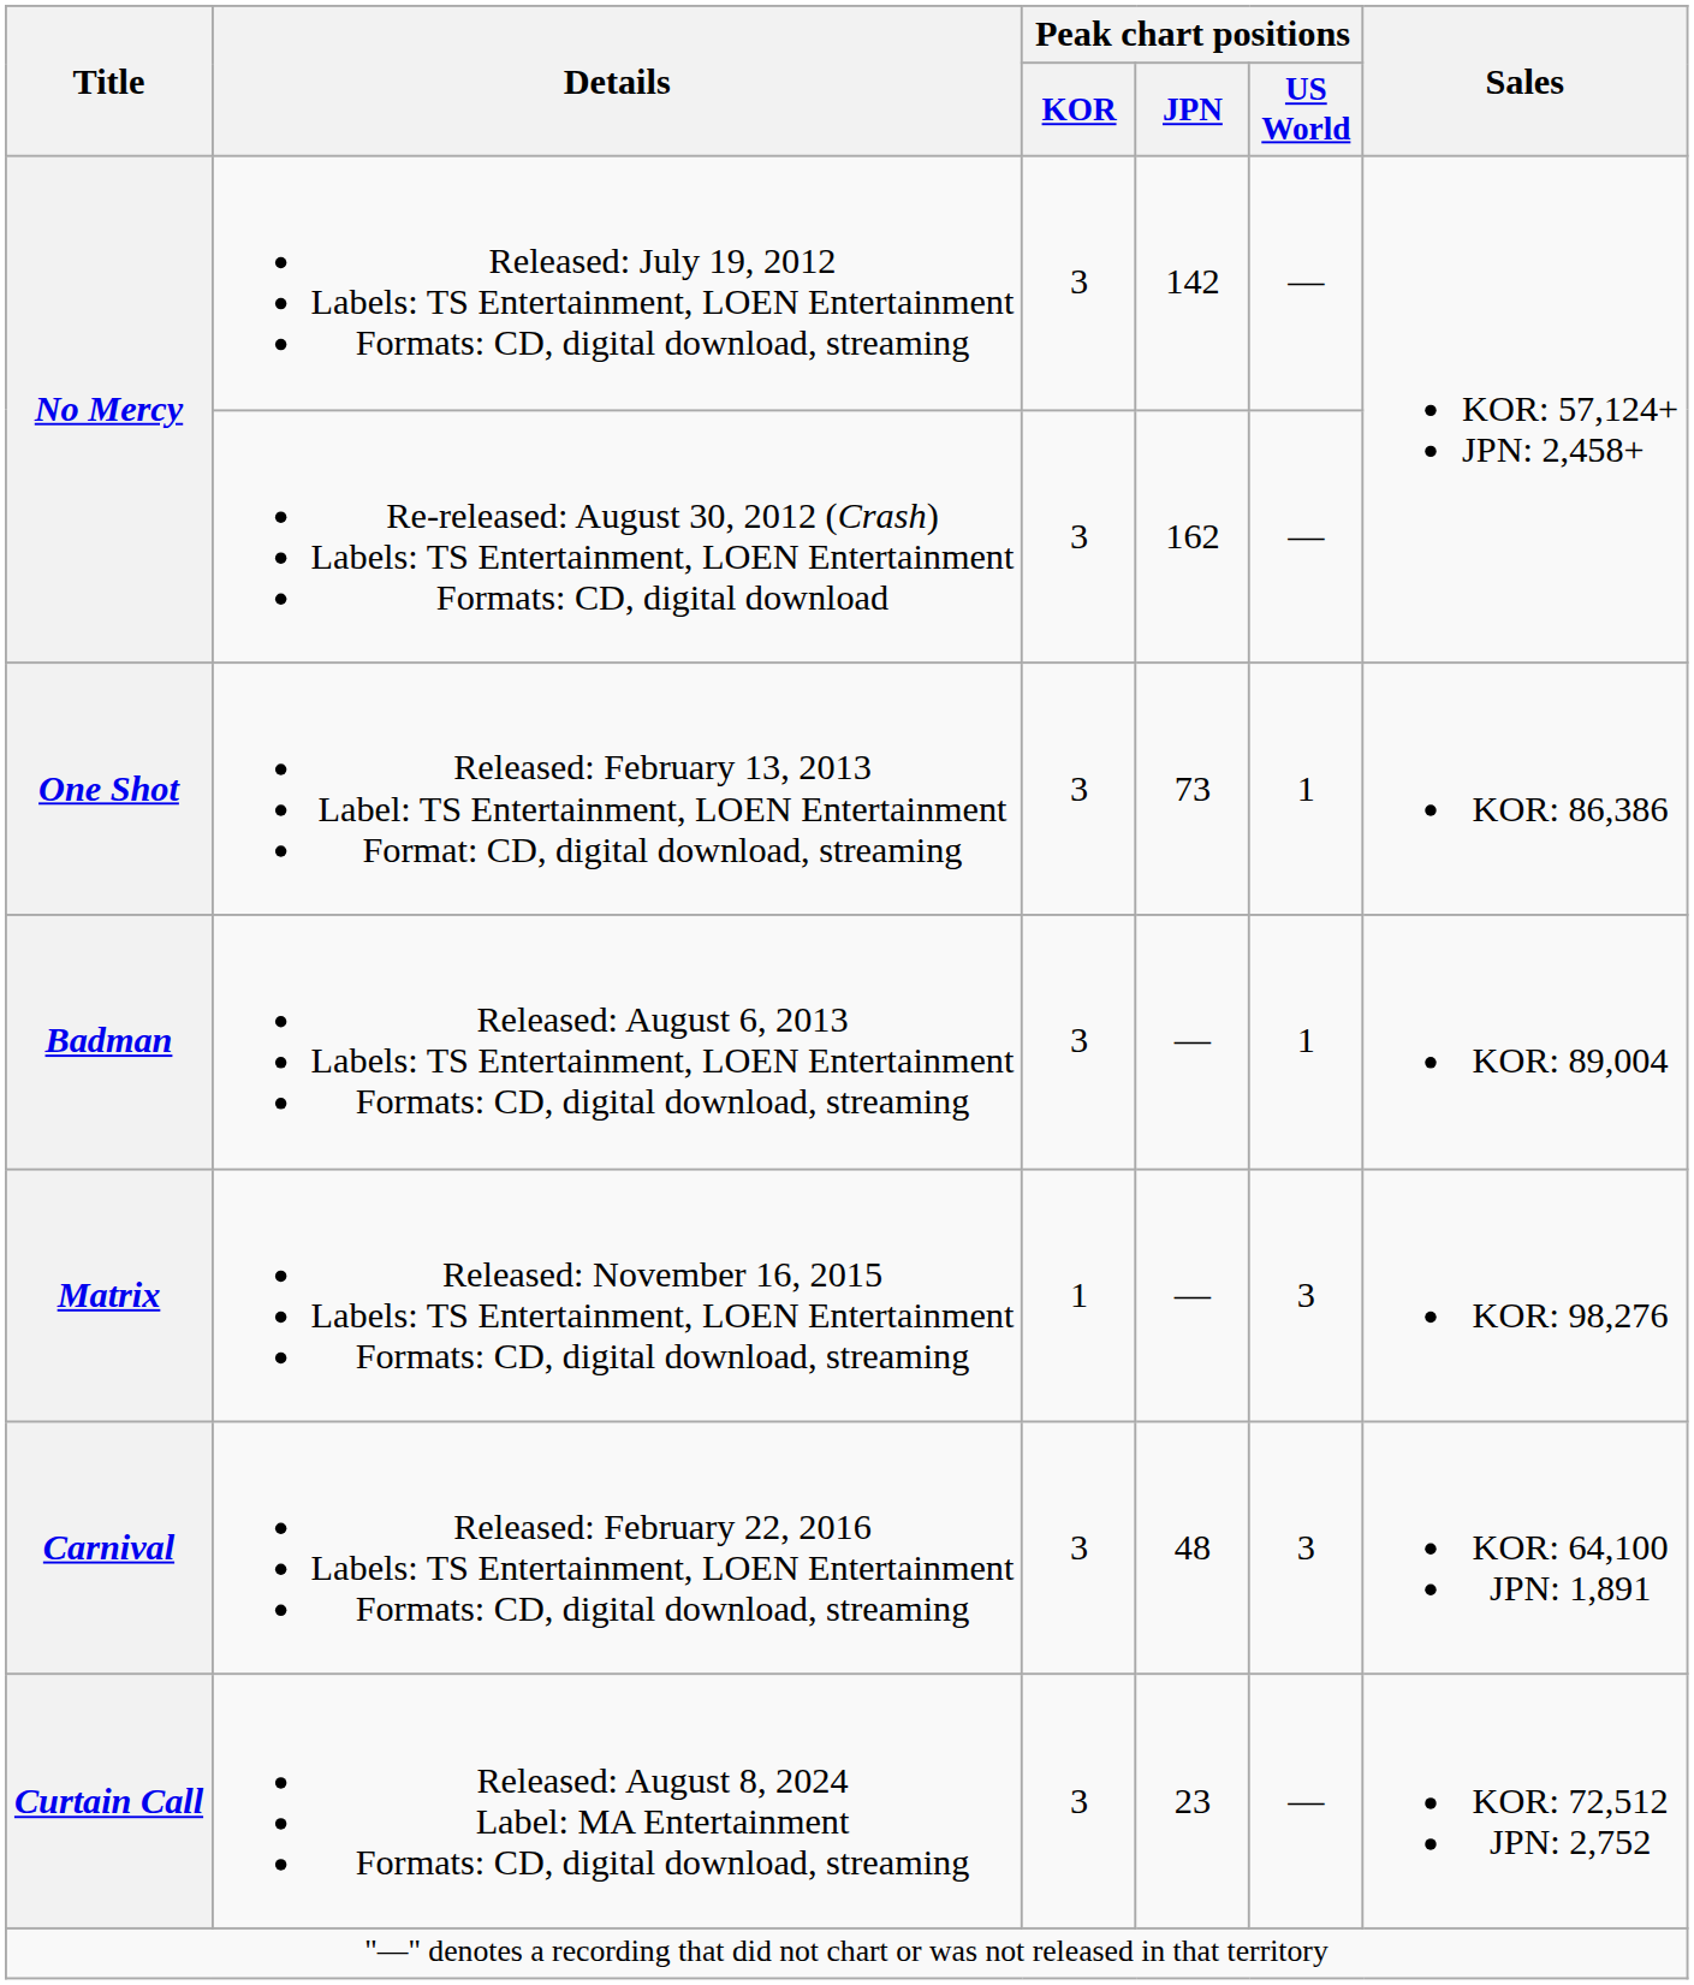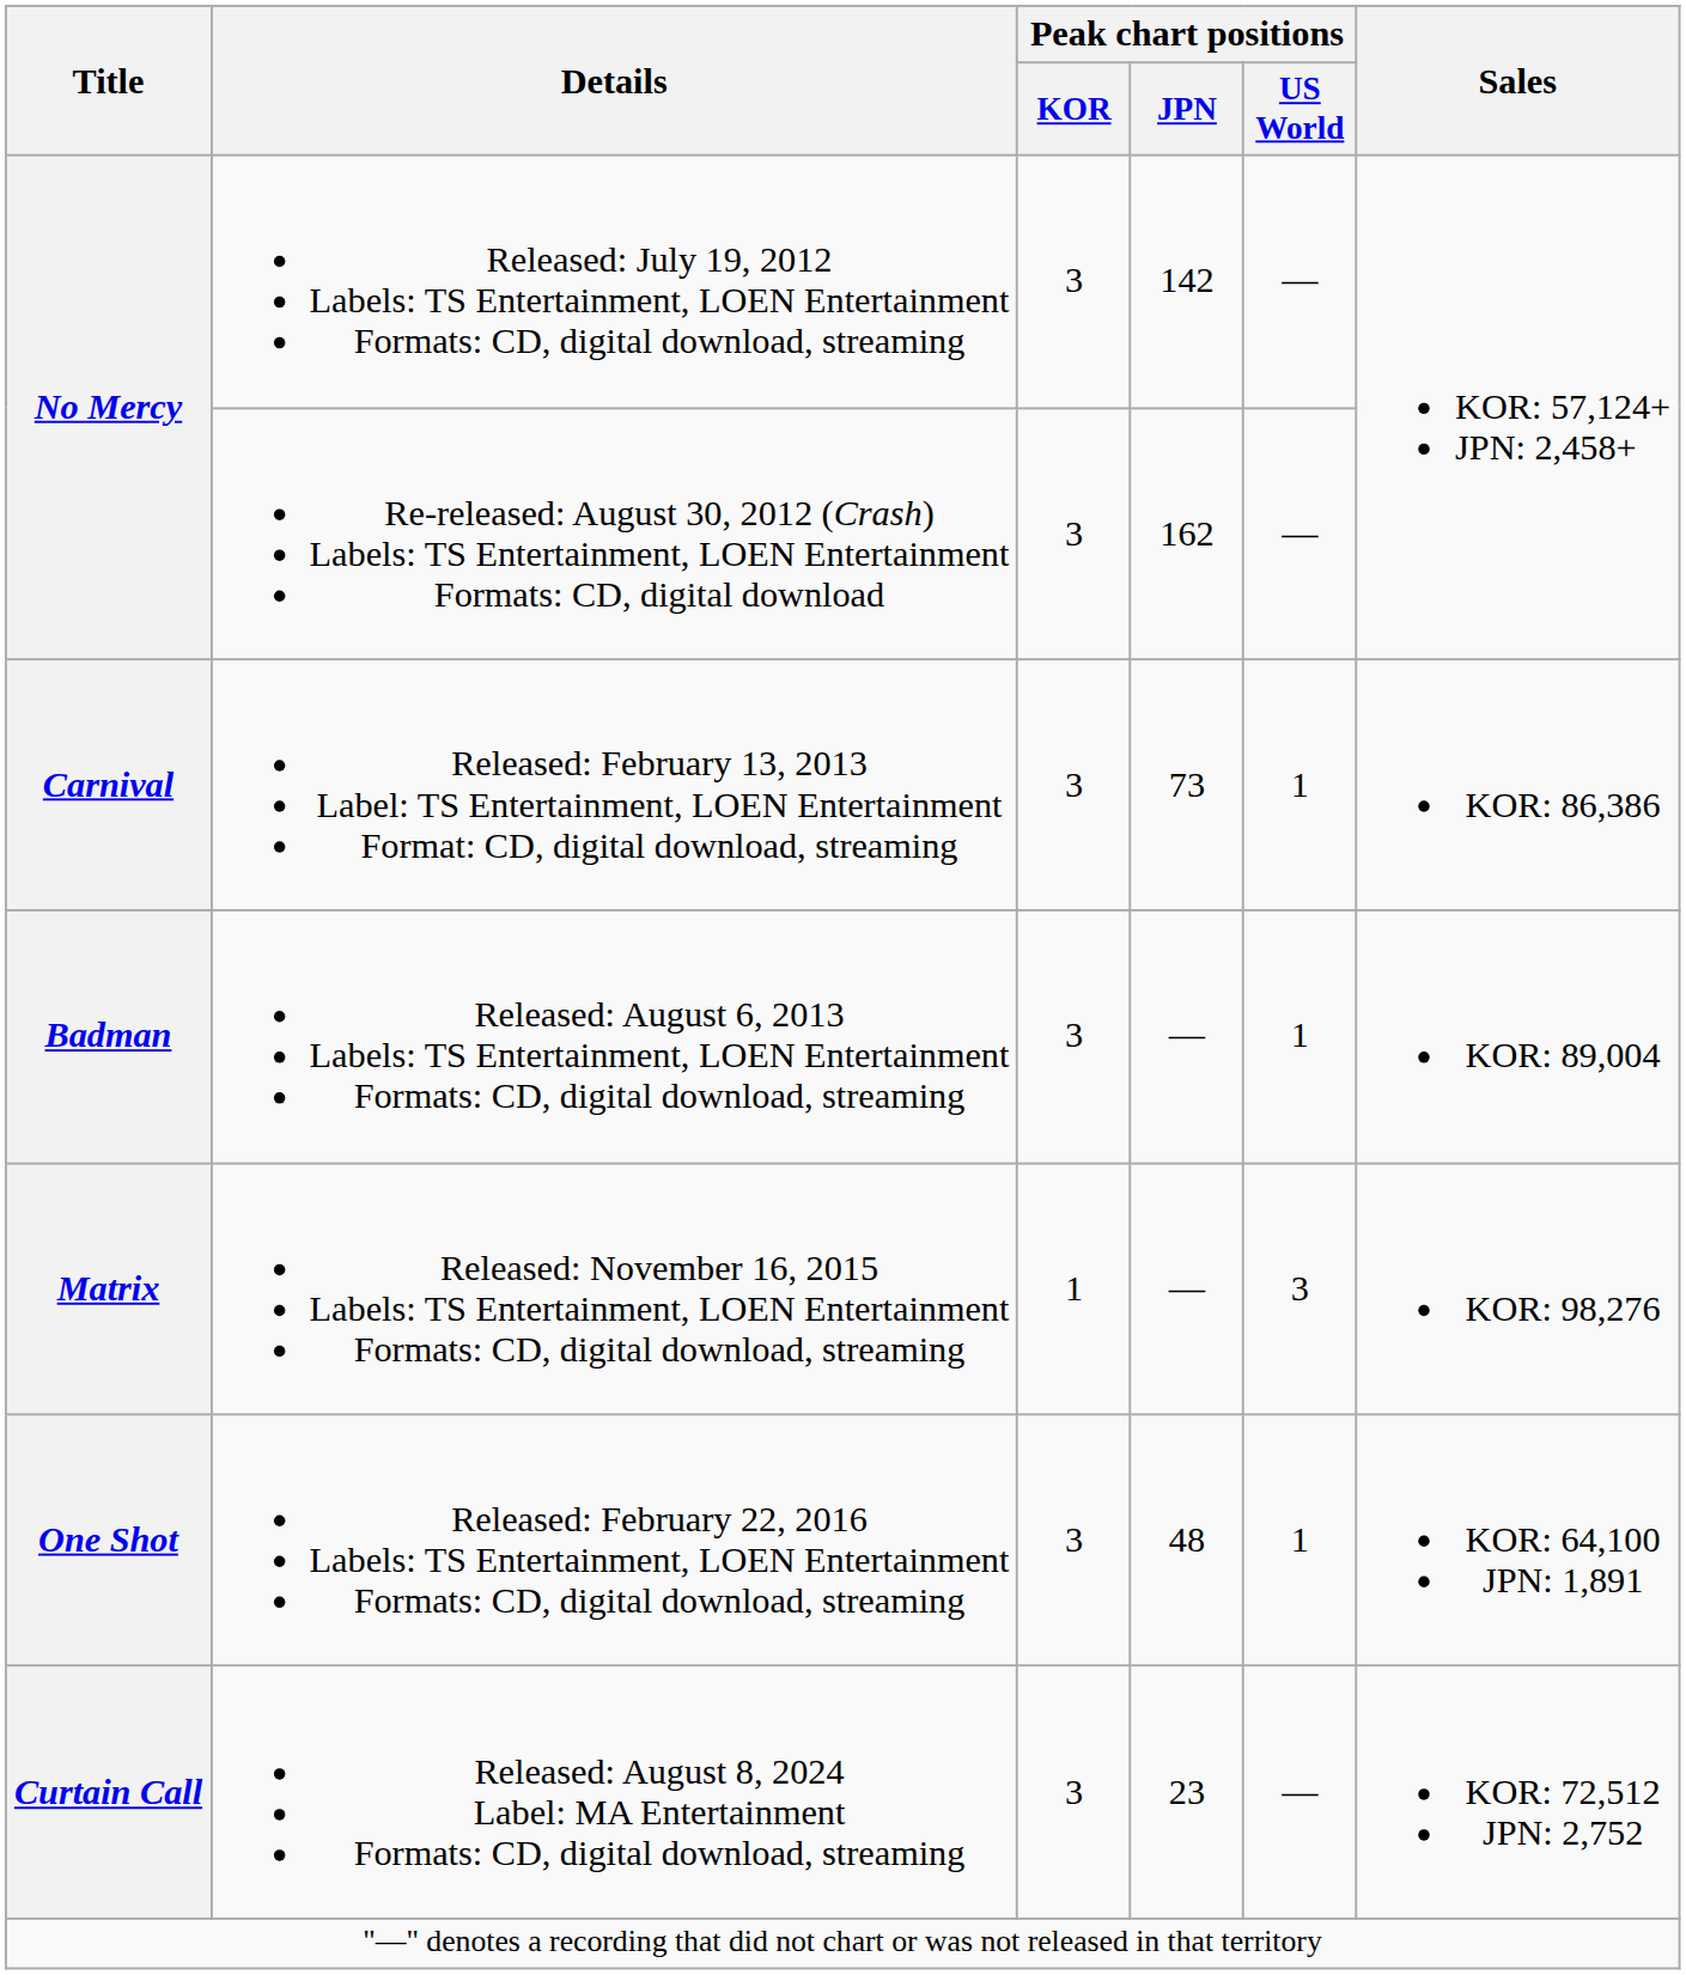row 5 | Title: One Shot -> Carnival
row 8 | Title: Carnival -> One Shot
row 8 | Peak chart positions / US World: 3 -> 1
